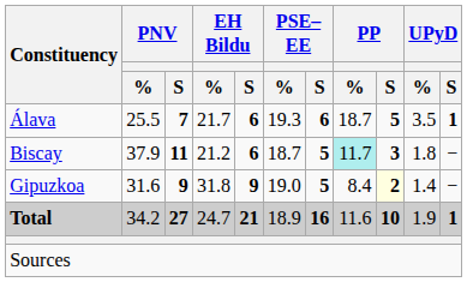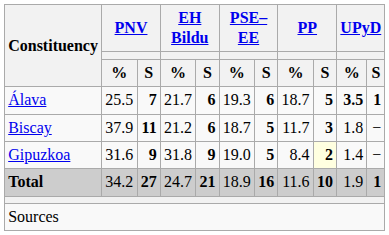Álava | UPyD / %: normal -> bold
Biscay | PP / %: paleturquoise background -> no background
